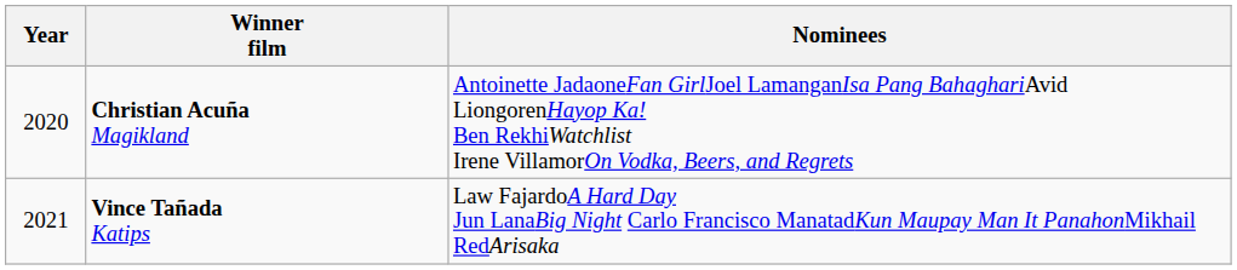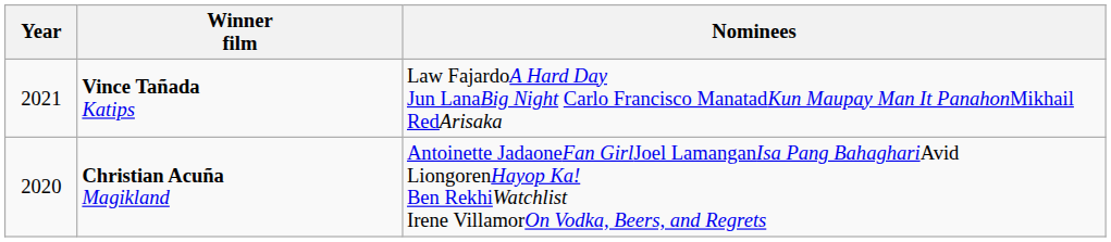rows swapped: Christian Acuña Magikland <-> Vince Tañada Katips
